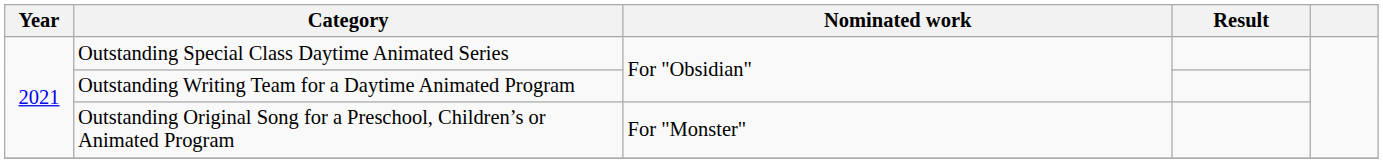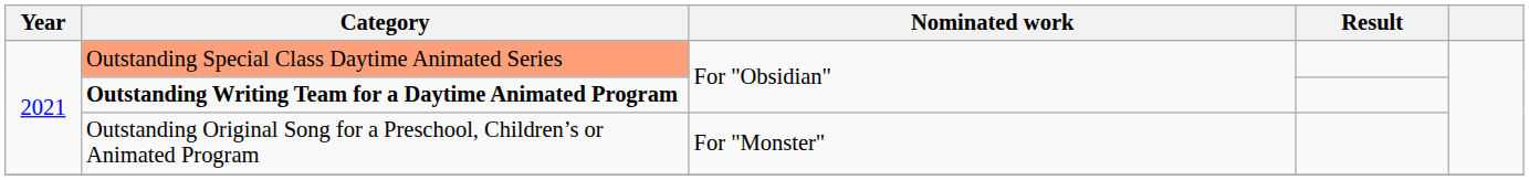Outstanding Special Class Daytime Animated Series | Category: no background -> lightsalmon background
Outstanding Writing Team for a Daytime Animated Program | Category: normal -> bold
